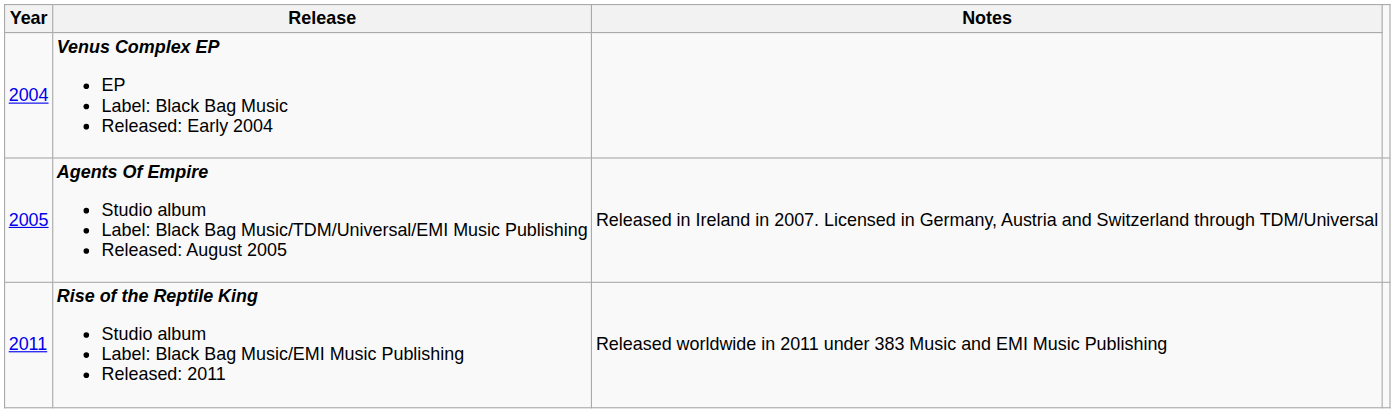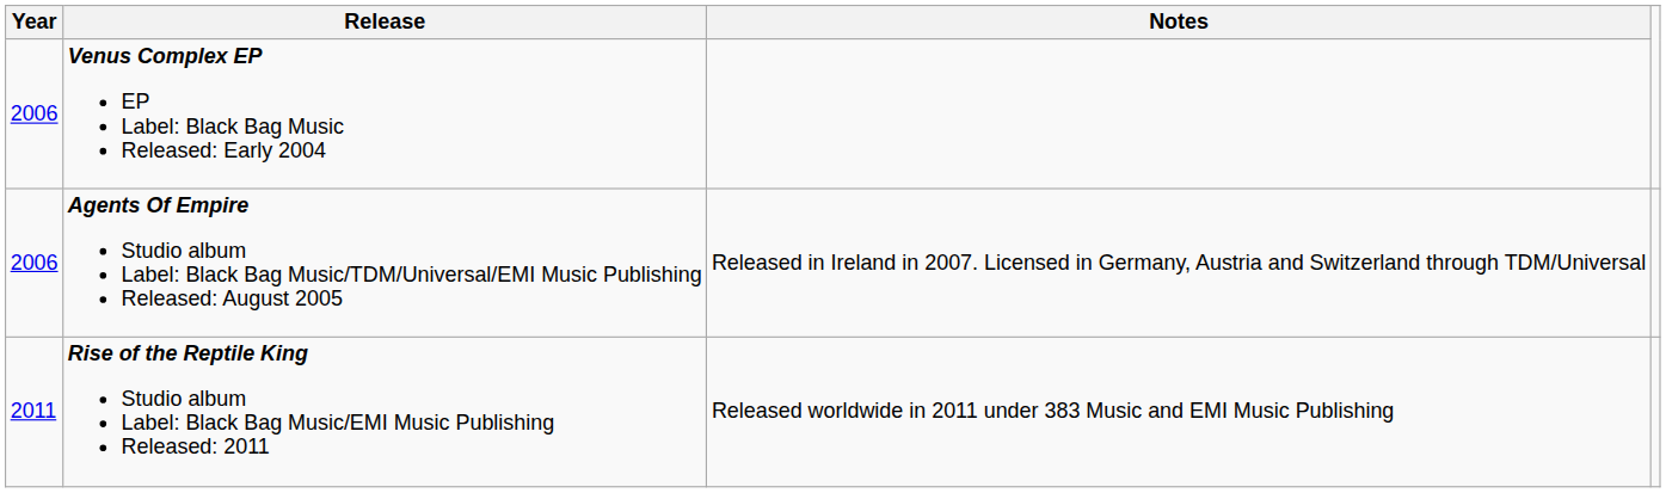row 2 | Year: 2004 -> 2006
row 3 | Year: 2005 -> 2006
